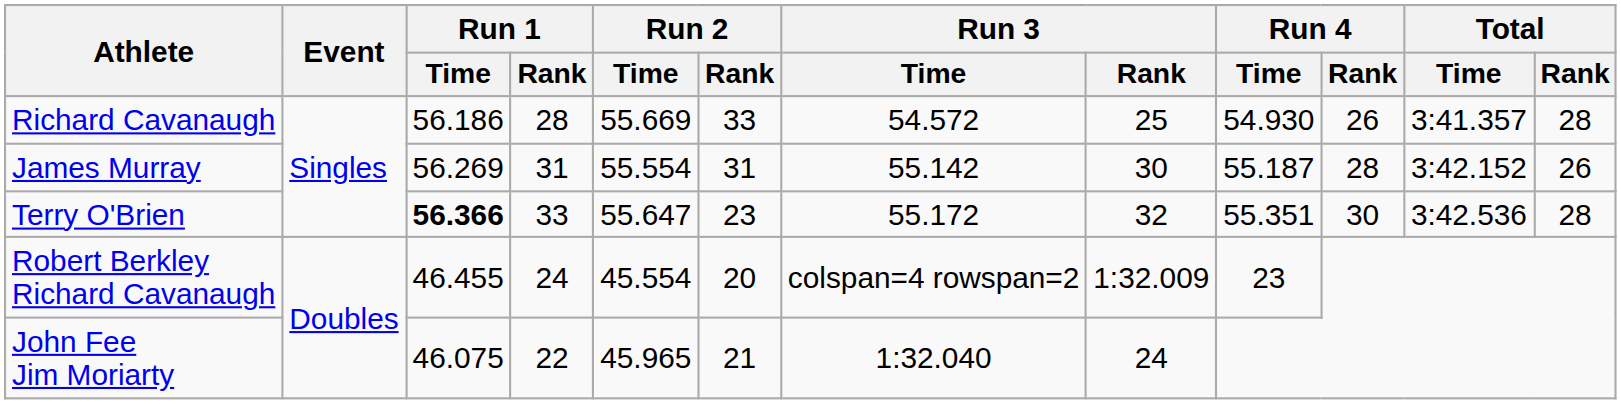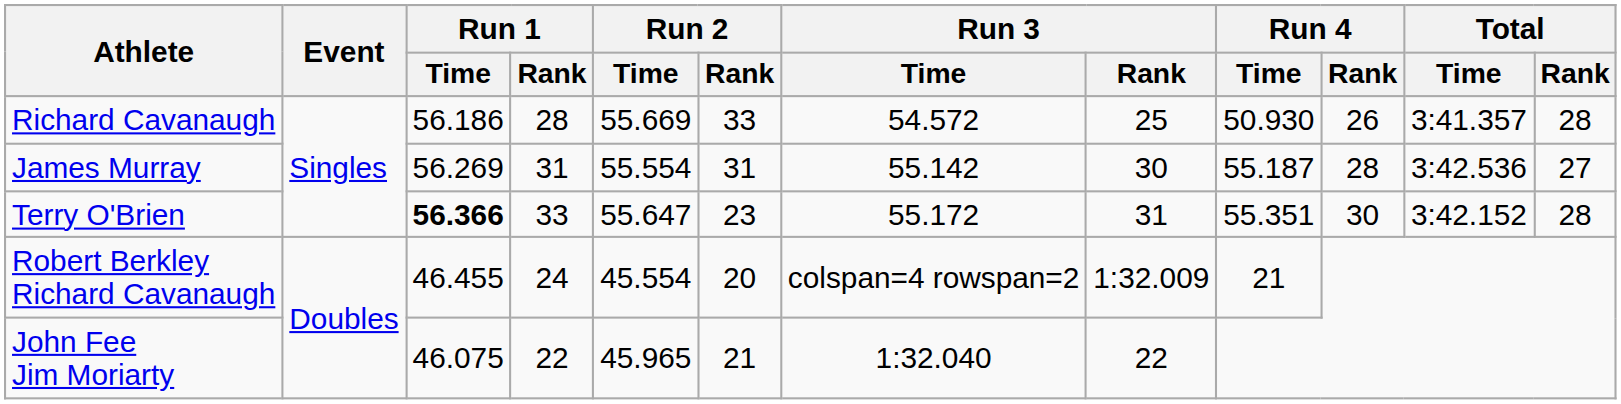Richard Cavanaugh | Run 4 / Time: 54.930 -> 50.930
James Murray | Total / Time: 3:42.152 -> 3:42.536
James Murray | Total / Rank: 26 -> 27
Terry O'Brien | Run 3 / Rank: 32 -> 31
Terry O'Brien | Total / Time: 3:42.536 -> 3:42.152
Robert Berkley Richard Cavanaugh | Run 4 / Time: 23 -> 21
John Fee Jim Moriarty | Run 3 / Rank: 24 -> 22
